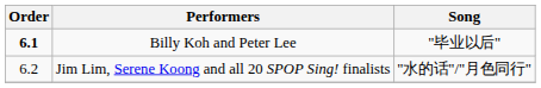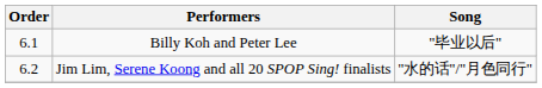Billy Koh and Peter Lee | Order: bold -> normal
